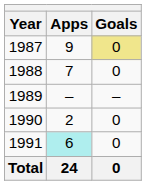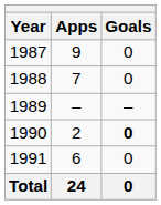1987 | Goals: khaki background -> no background
1990 | Goals: normal -> bold
1991 | Apps: paleturquoise background -> no background
